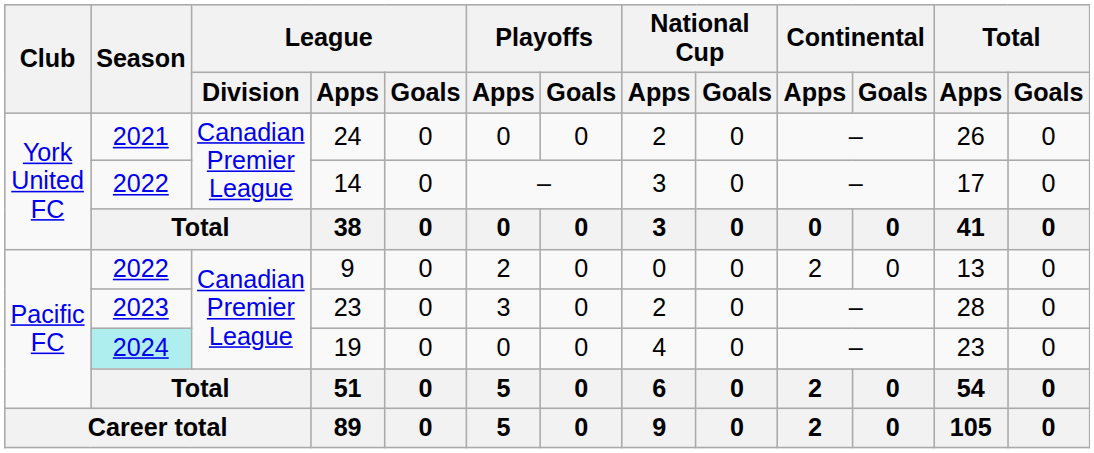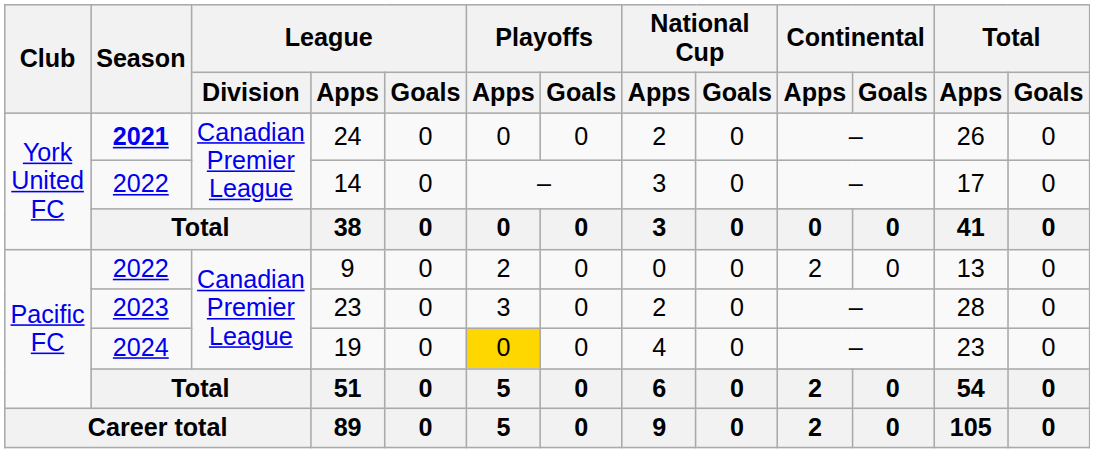24 | Season: normal -> bold
19 | Season: paleturquoise background -> no background
19 | Playoffs / Apps: no background -> gold background
